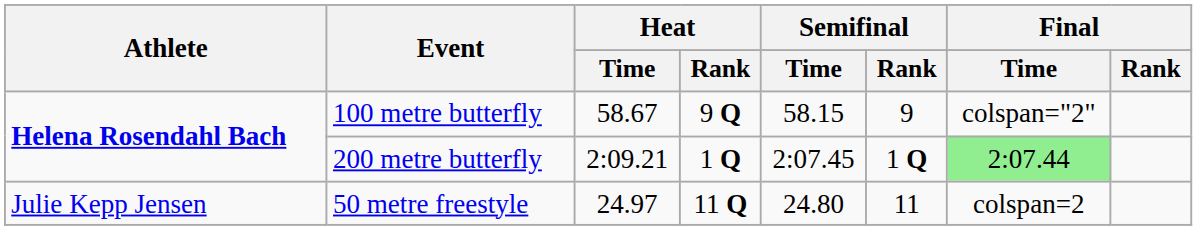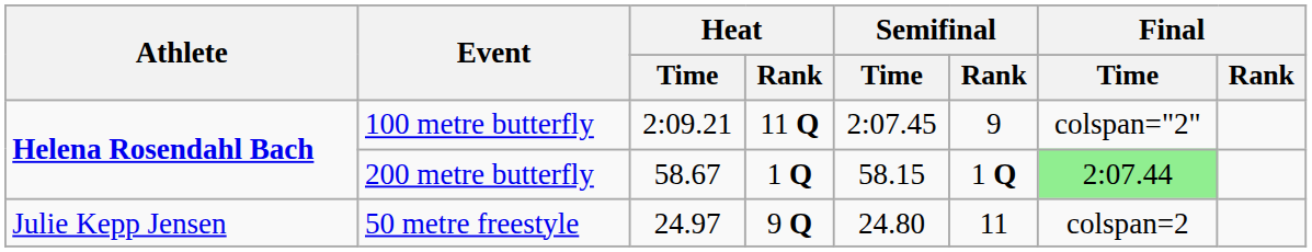100 metre butterfly | Heat / Time: 58.67 -> 2:09.21
100 metre butterfly | Heat / Rank: 9 Q -> 11 Q
100 metre butterfly | Semifinal / Time: 58.15 -> 2:07.45
200 metre butterfly | Heat / Time: 2:09.21 -> 58.67
200 metre butterfly | Semifinal / Time: 2:07.45 -> 58.15
50 metre freestyle | Heat / Rank: 11 Q -> 9 Q
